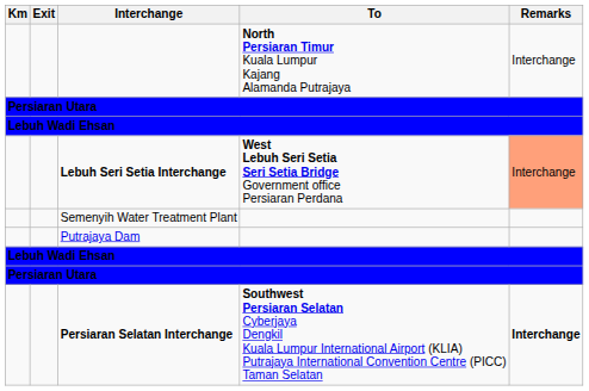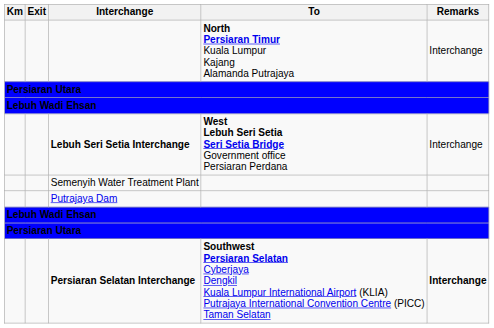Lebuh Seri Setia Interchange | Remarks: lightsalmon background -> no background
